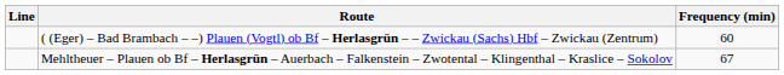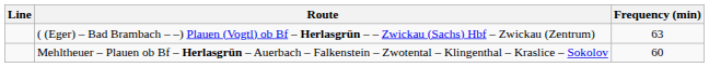row 2 | Frequency (min): 60 -> 63
row 3 | Frequency (min): 67 -> 60
